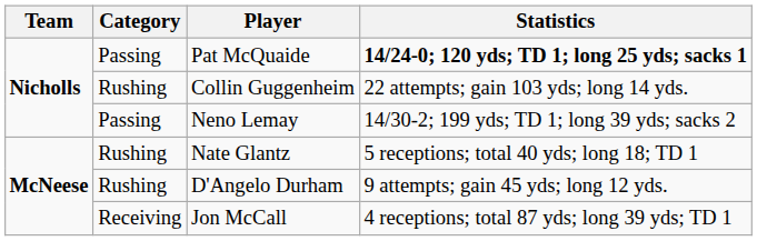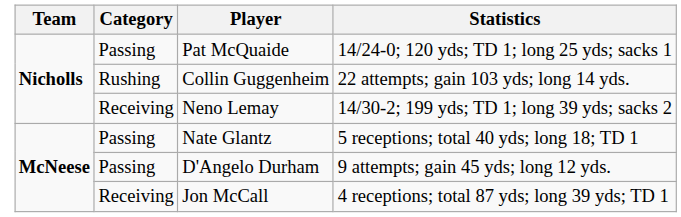Pat McQuaide | Statistics: bold -> normal
Neno Lemay | Category: Passing -> Receiving
Nate Glantz | Category: Rushing -> Passing
D'Angelo Durham | Category: Rushing -> Passing
